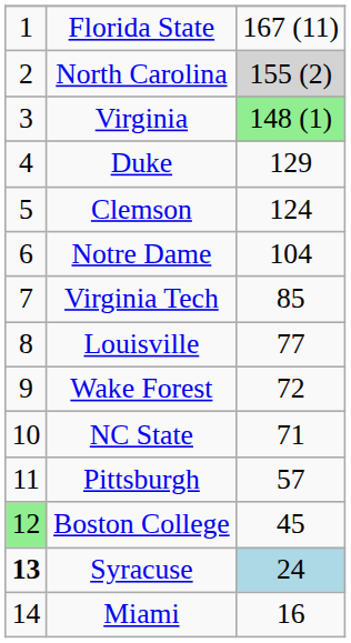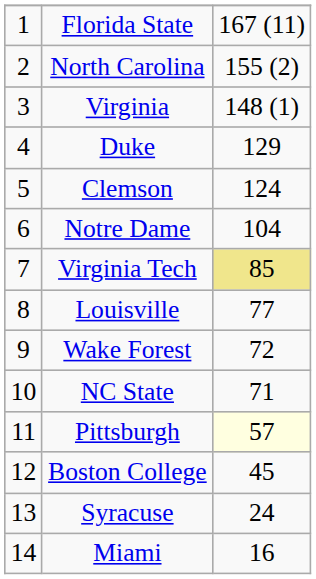North Carolina | column 3: lightgrey background -> no background
Virginia | column 3: lightgreen background -> no background
Virginia Tech | column 3: no background -> khaki background
Pittsburgh | column 3: no background -> lightyellow background
Boston College | column 1: lightgreen background -> no background
Syracuse | column 1: bold -> normal
Syracuse | column 3: lightblue background -> no background
